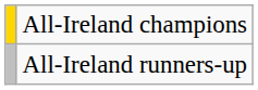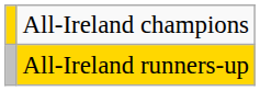row 2 | column 2: no background -> gold background
